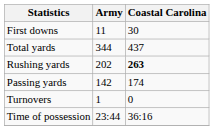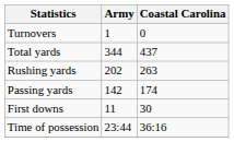rows swapped: First downs <-> Turnovers
Rushing yards | Coastal Carolina: bold -> normal
